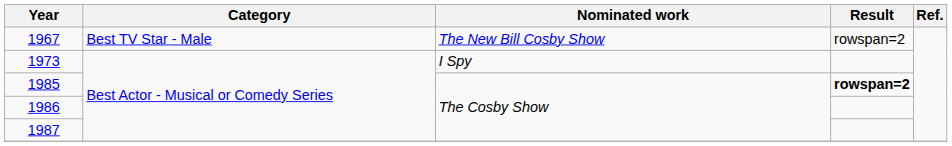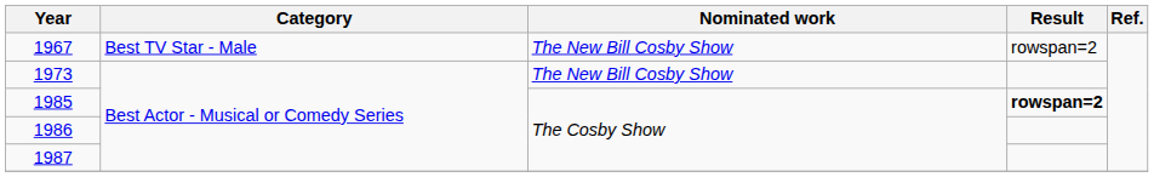1973 | Nominated work: I Spy -> The New Bill Cosby Show
